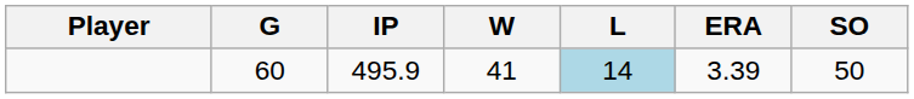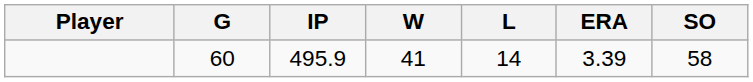row 2 | L: lightblue background -> no background
row 2 | SO: 50 -> 58
